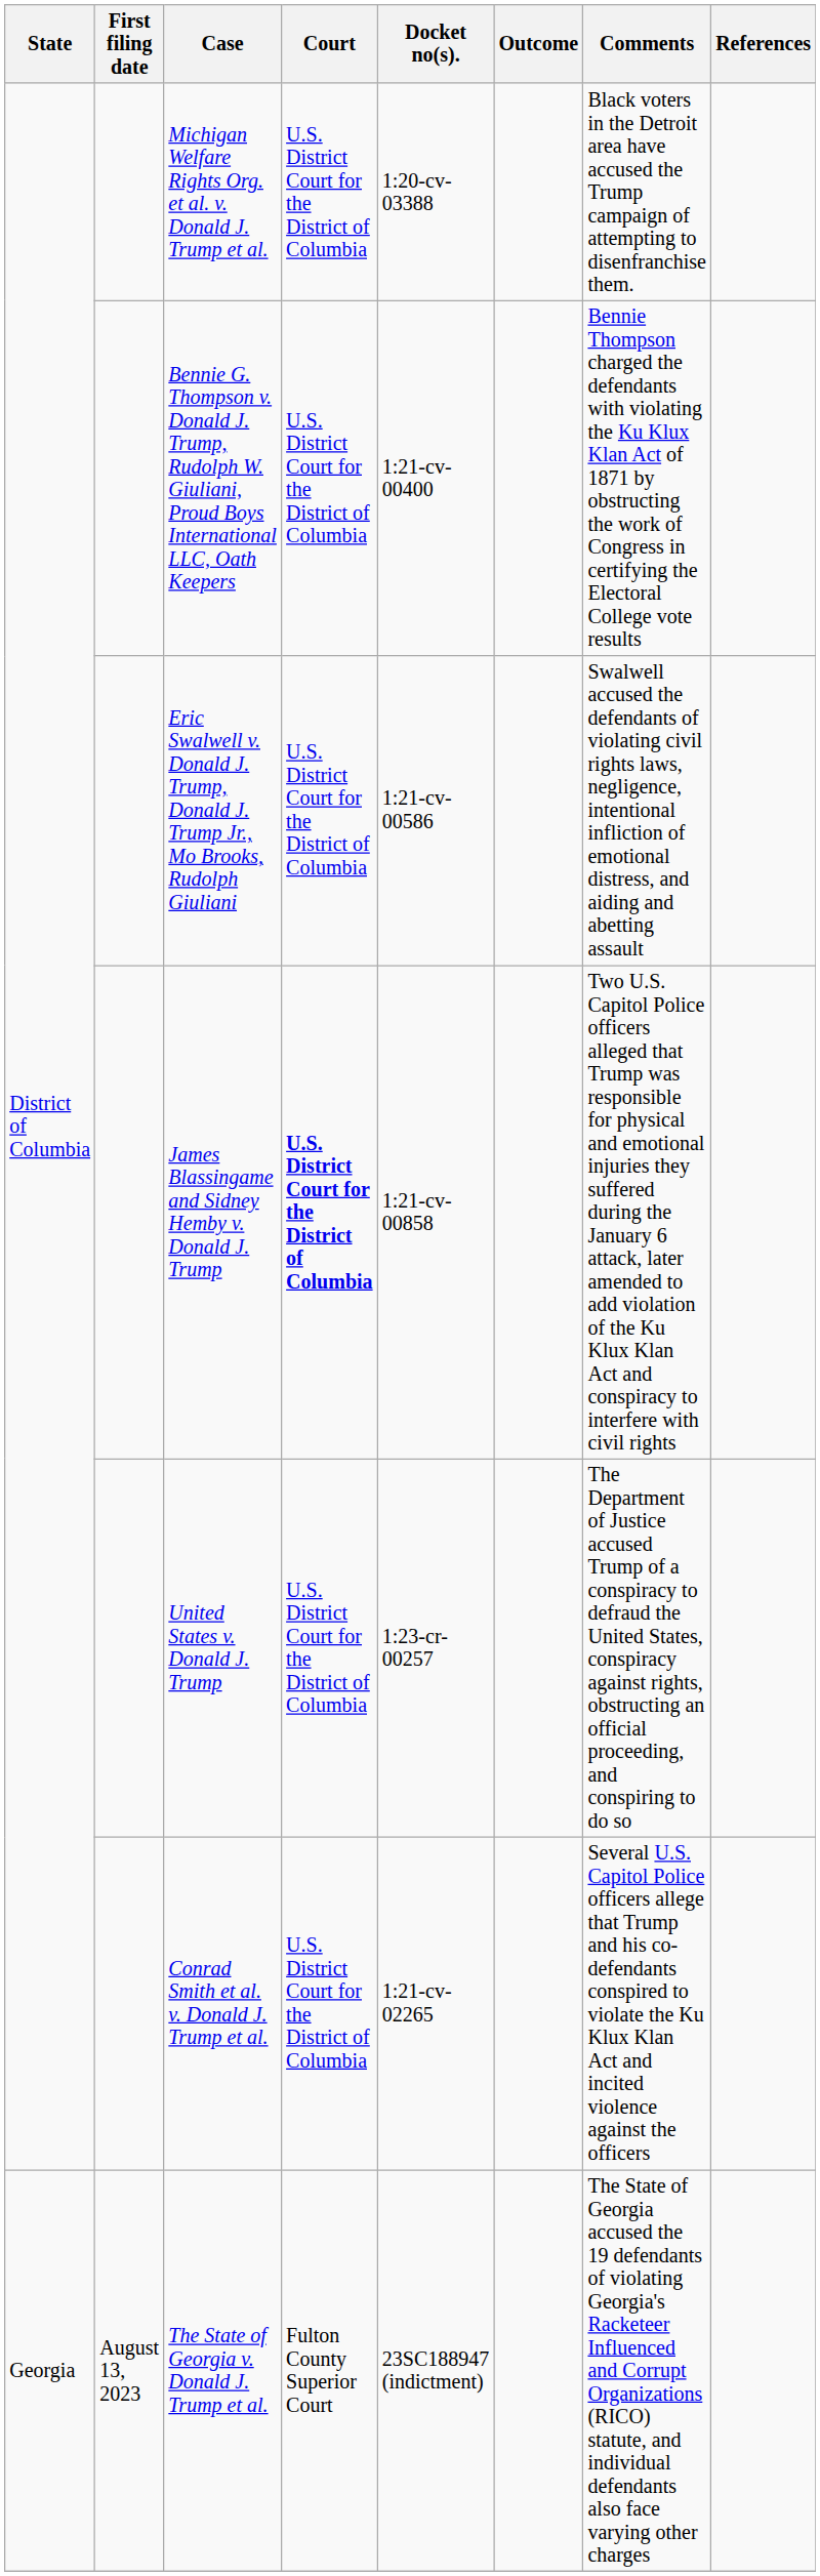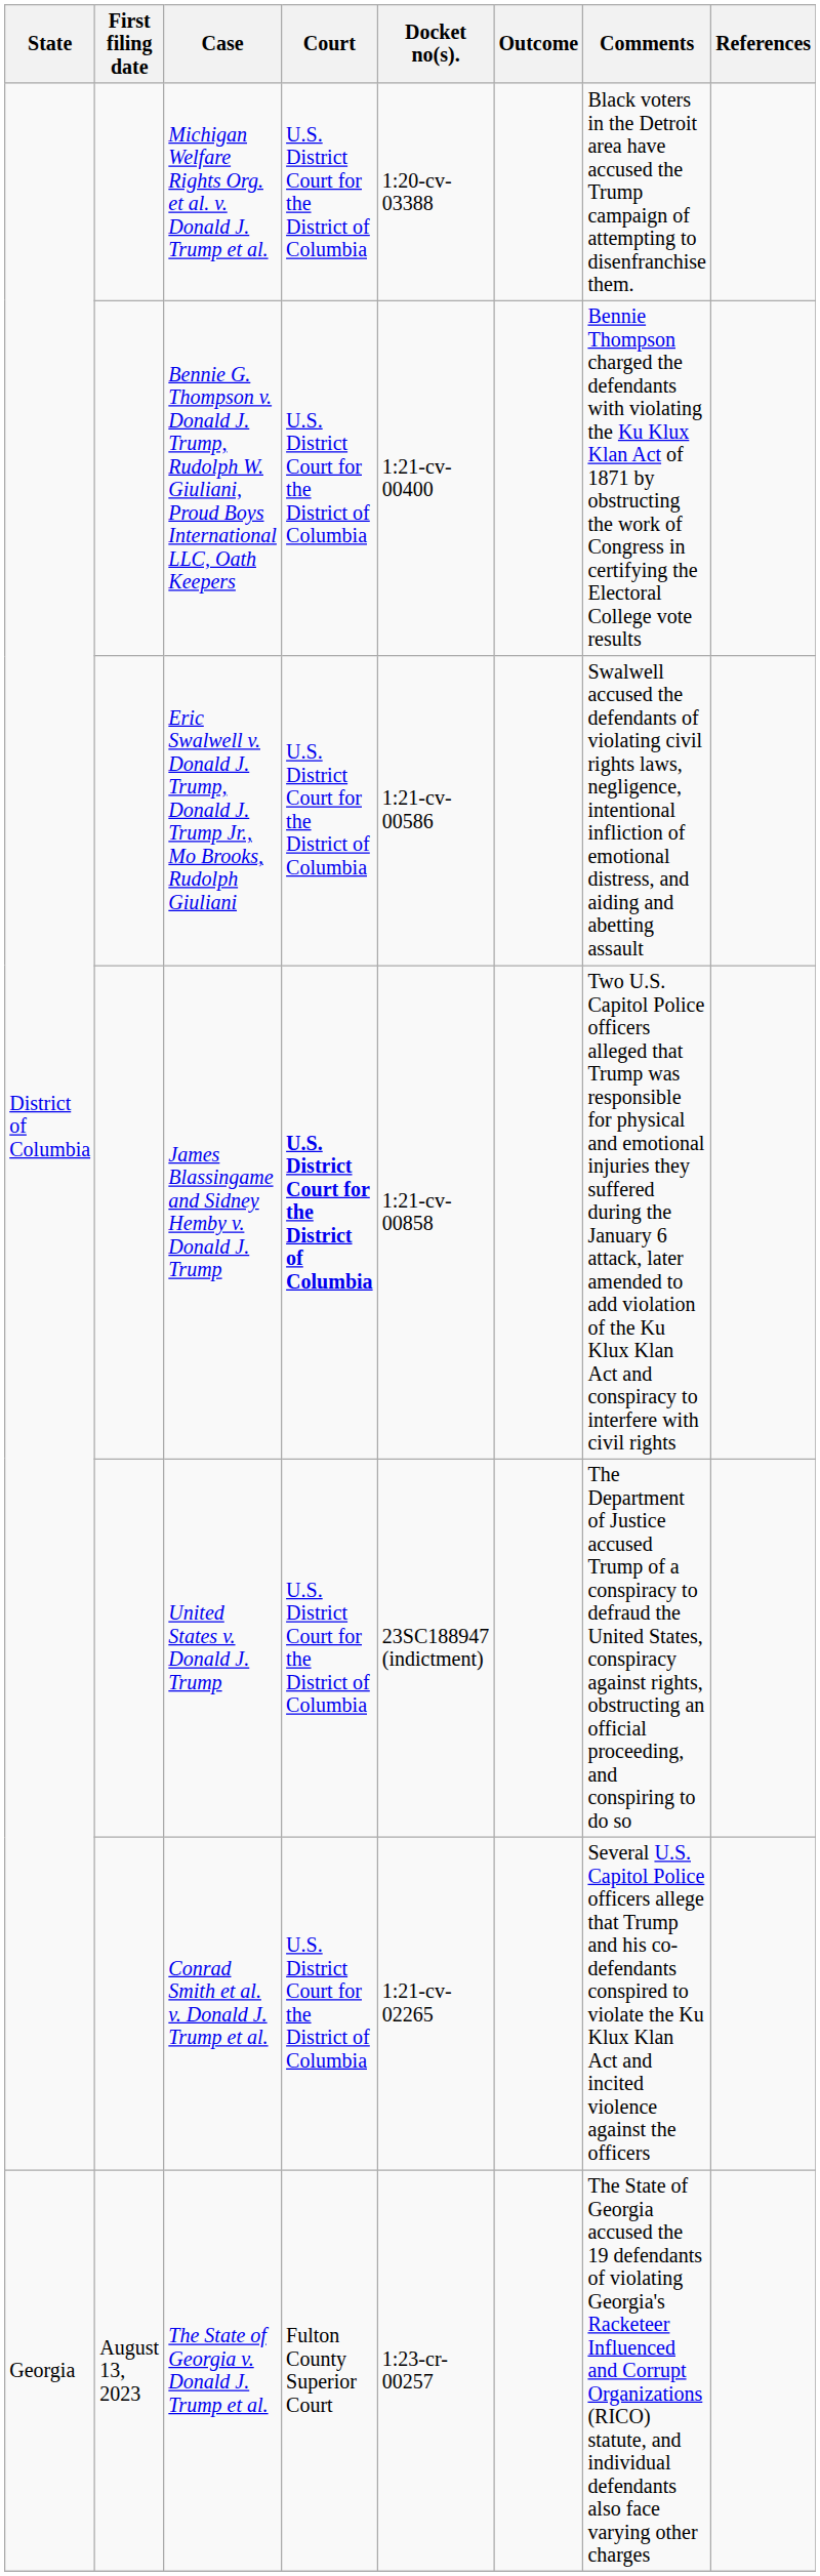United States v. Donald J. Trump | Docket no(s).: 1:23-cr-00257 -> 23SC188947 (indictment)
The State of Georgia v. Donald J. Trump et al. | Docket no(s).: 23SC188947 (indictment) -> 1:23-cr-00257
